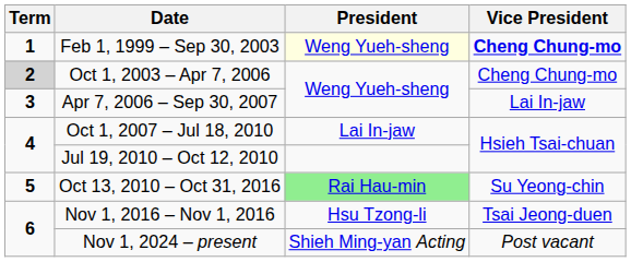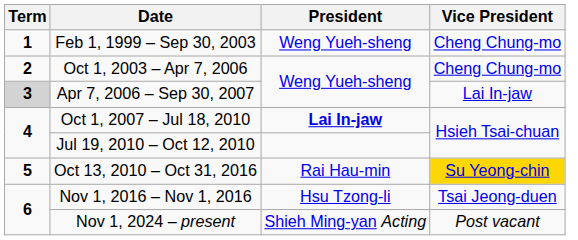Feb 1, 1999 – Sep 30, 2003 | President: lightyellow background -> no background
Feb 1, 1999 – Sep 30, 2003 | Vice President: bold -> normal
Oct 1, 2003 – Apr 7, 2006 | Term: lightgrey background -> no background
Apr 7, 2006 – Sep 30, 2007 | Term: no background -> lightgrey background
Oct 1, 2007 – Jul 18, 2010 | President: normal -> bold
Oct 13, 2010 – Oct 31, 2016 | President: lightgreen background -> no background
Oct 13, 2010 – Oct 31, 2016 | Vice President: no background -> gold background
